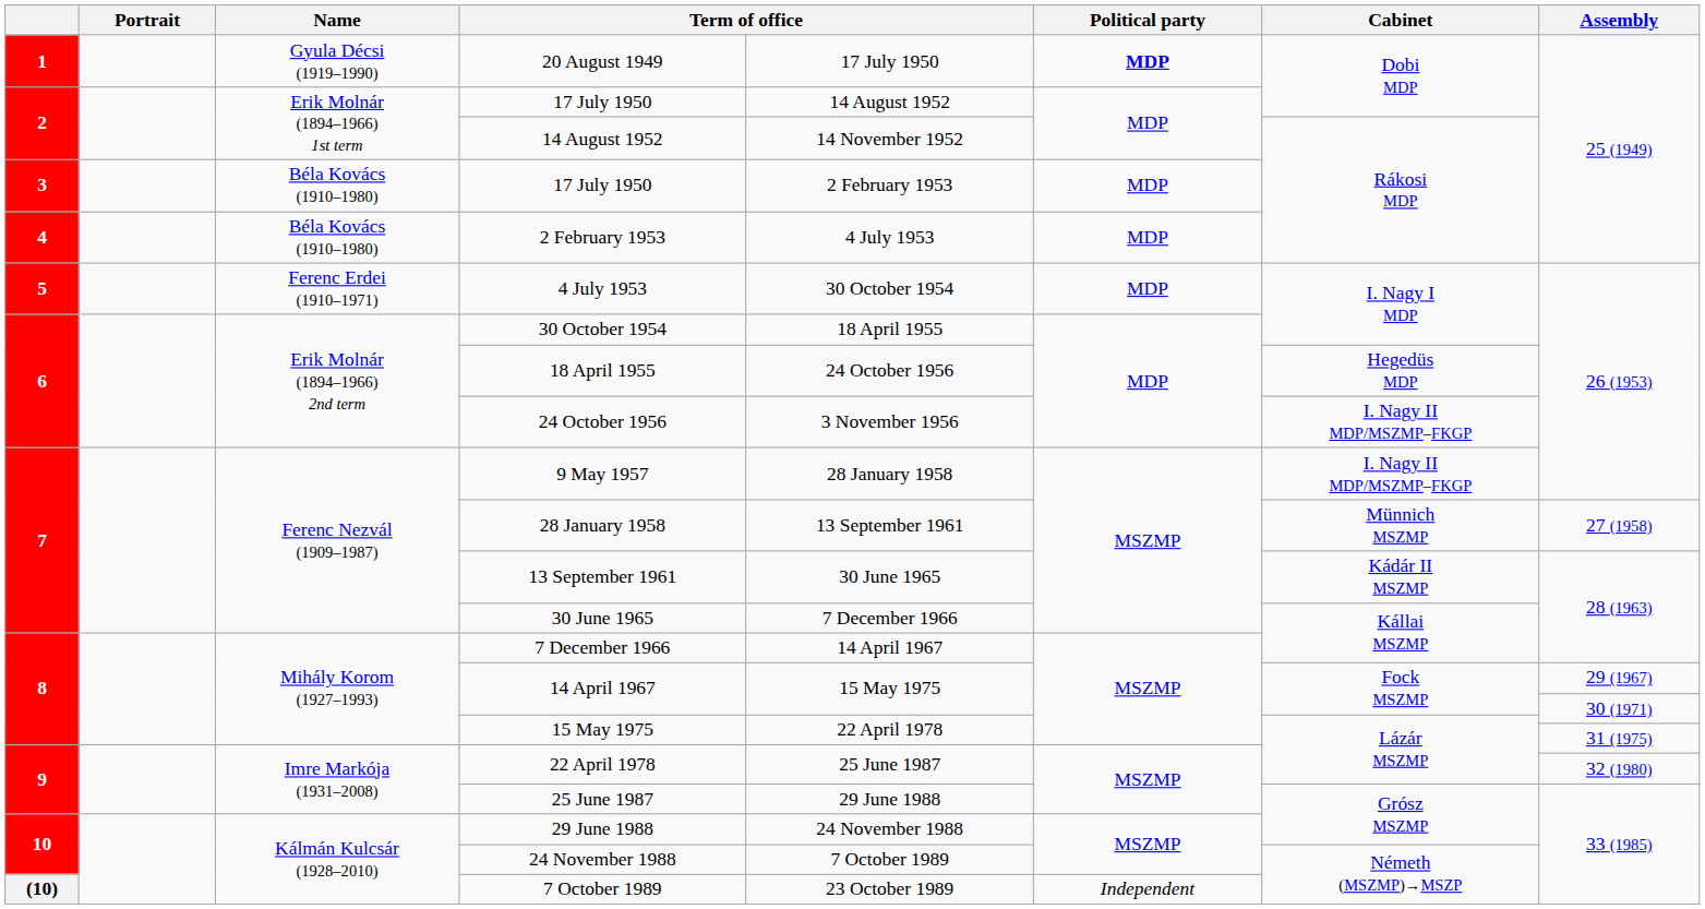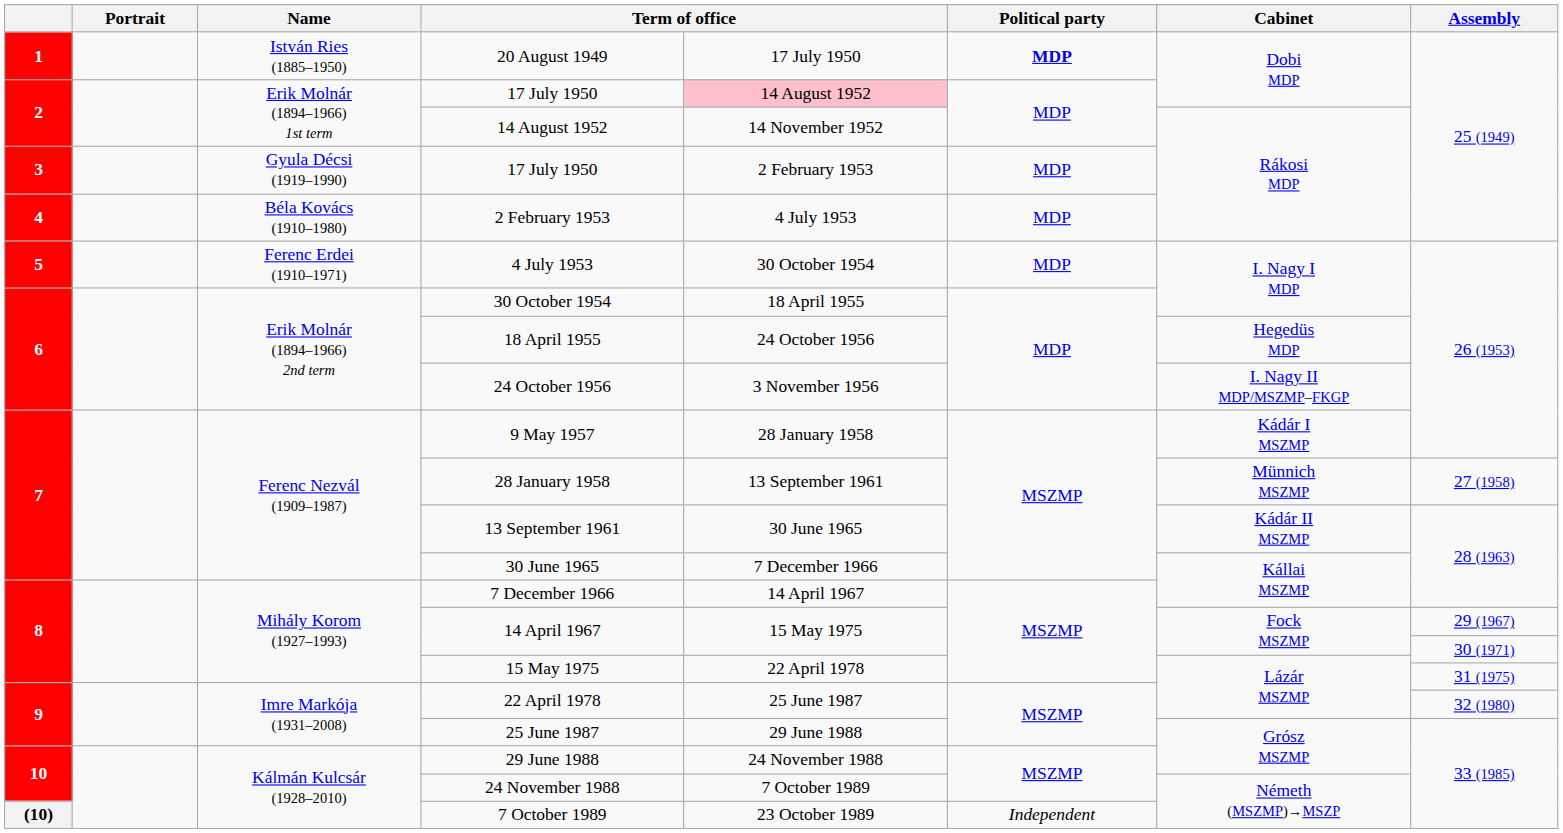20 August 1949 | Name: Gyula Décsi (1919–1990) -> István Ries (1885–1950)
2 / 17 July 1950 | column 5: no background -> pink background
3 / 17 July 1950 | Name: Béla Kovács (1910–1980) -> Gyula Décsi (1919–1990)
9 May 1957 | Cabinet: I. Nagy II MDP/MSZMP–FKGP -> Kádár I MSZMP
